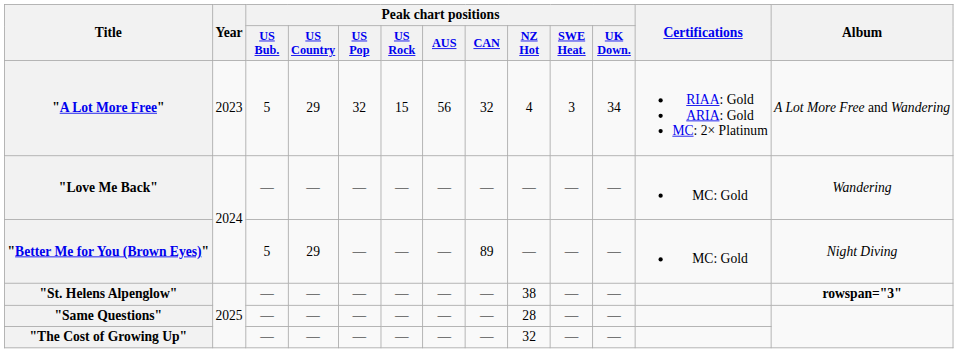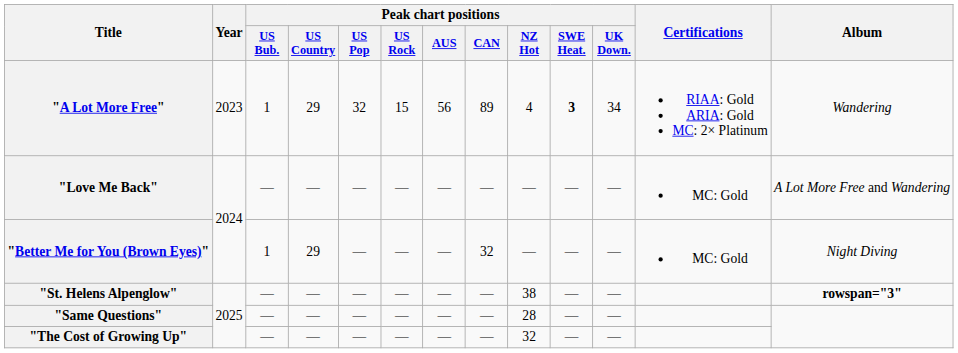"A Lot More Free" | Peak chart positions / US Bub.: 5 -> 1
"A Lot More Free" | Peak chart positions / CAN: 32 -> 89
"A Lot More Free" | Peak chart positions / SWE Heat.: normal -> bold
"A Lot More Free" | Album: A Lot More Free and Wandering -> Wandering
"Love Me Back" | Album: Wandering -> A Lot More Free and Wandering
"Better Me for You (Brown Eyes)" | Peak chart positions / US Bub.: 5 -> 1
"Better Me for You (Brown Eyes)" | Peak chart positions / CAN: 89 -> 32
